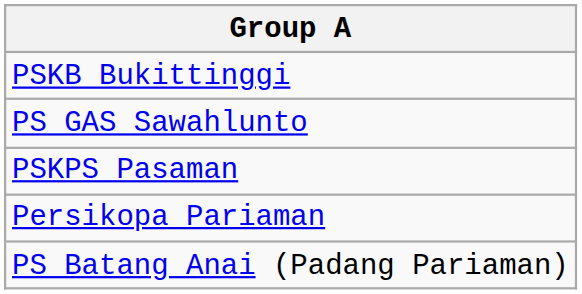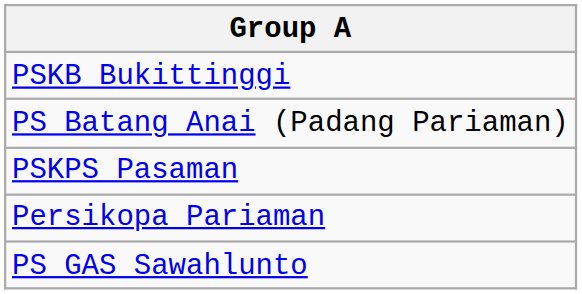row 3 | column 1: PS GAS Sawahlunto -> PS Batang Anai (Padang Pariaman)
row 6 | column 1: PS Batang Anai (Padang Pariaman) -> PS GAS Sawahlunto
